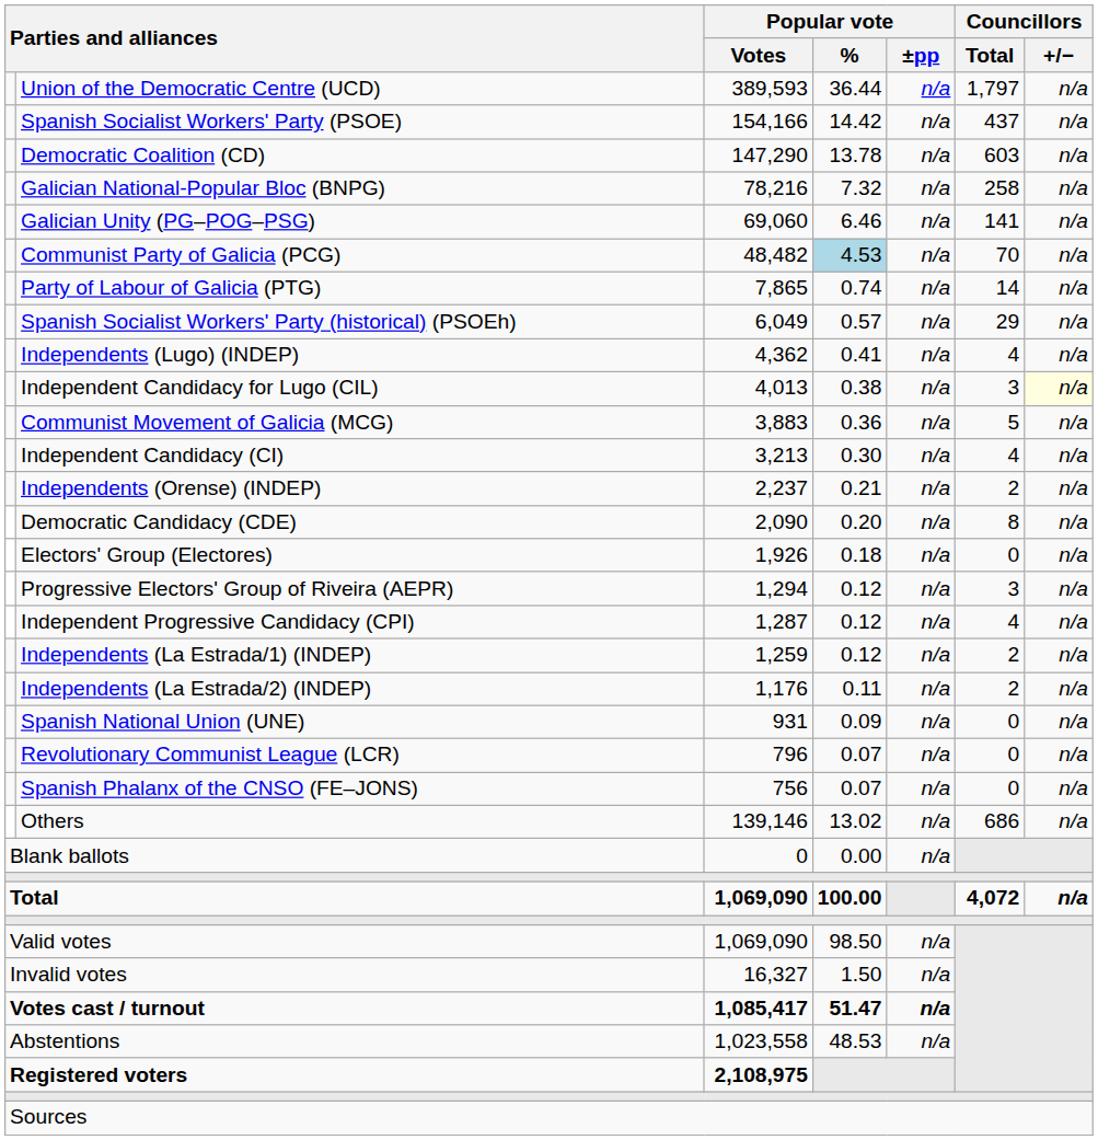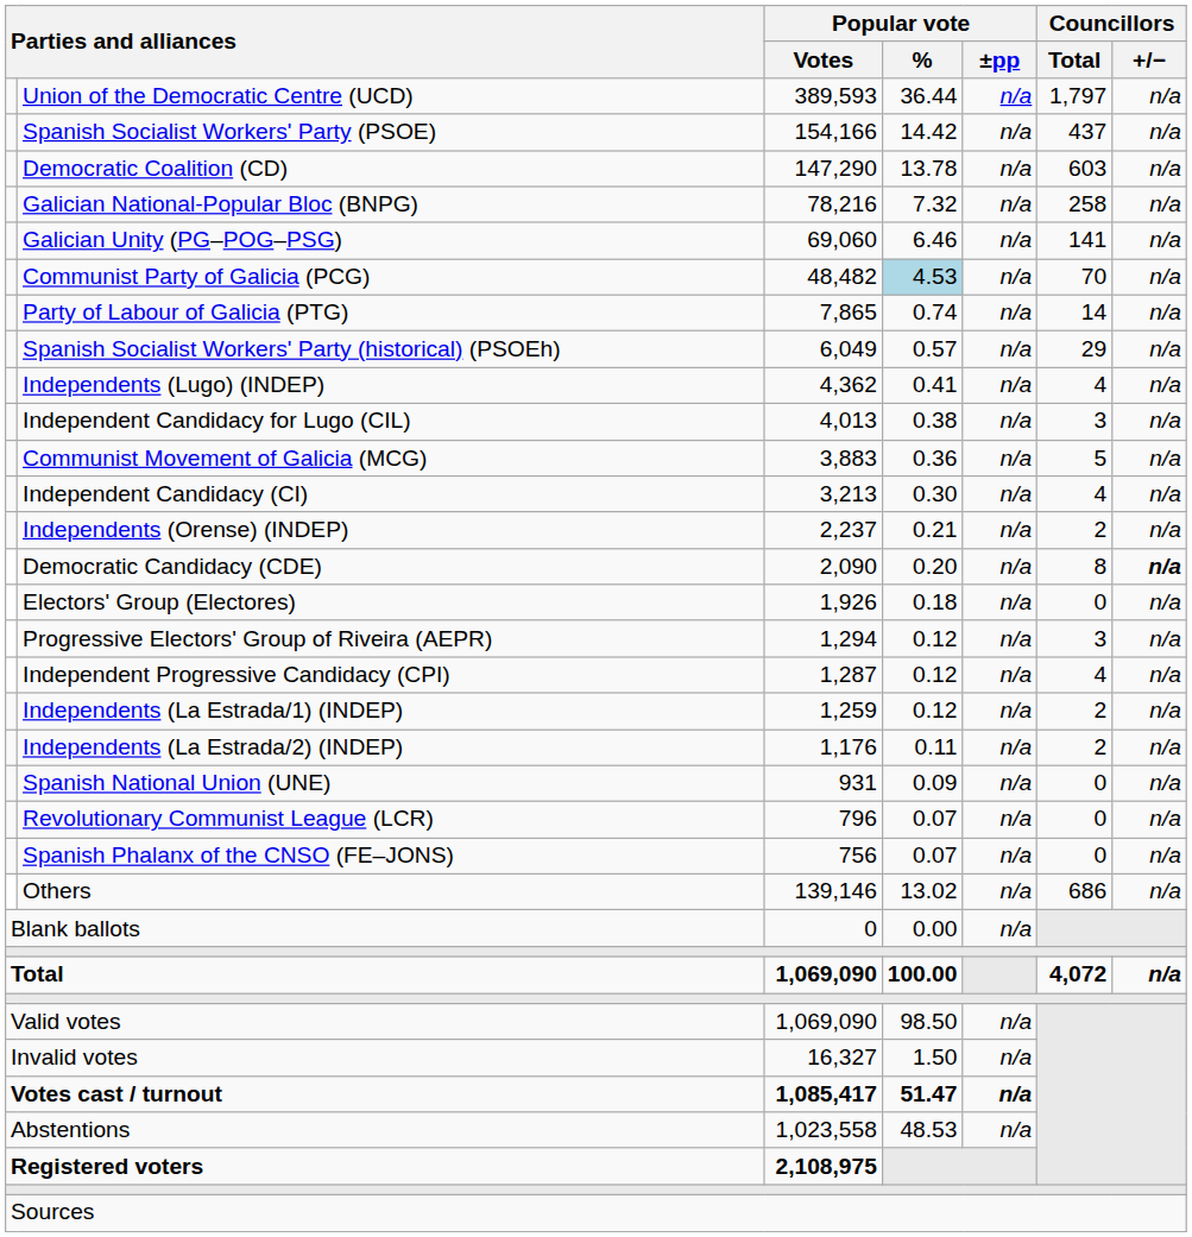Independent Candidacy for Lugo (CIL) | Councillors / +/−: lightyellow background -> no background
Democratic Candidacy (CDE) | Councillors / +/−: normal -> bold
